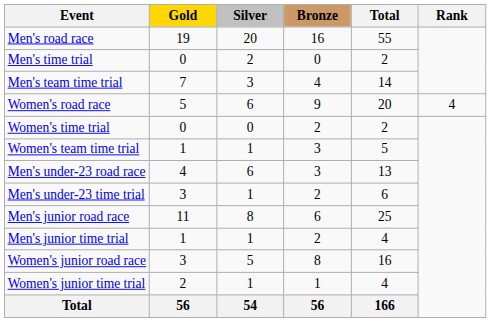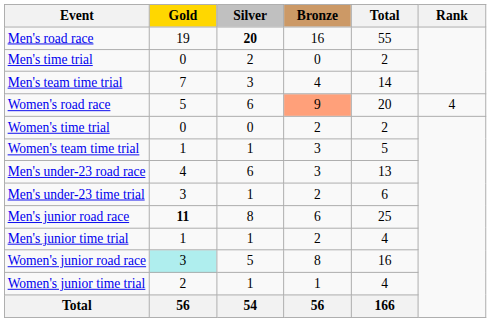Men's road race | Silver: normal -> bold
Women's road race | Bronze: no background -> lightsalmon background
Men's junior road race | Gold: normal -> bold
Women's junior road race | Gold: no background -> paleturquoise background
